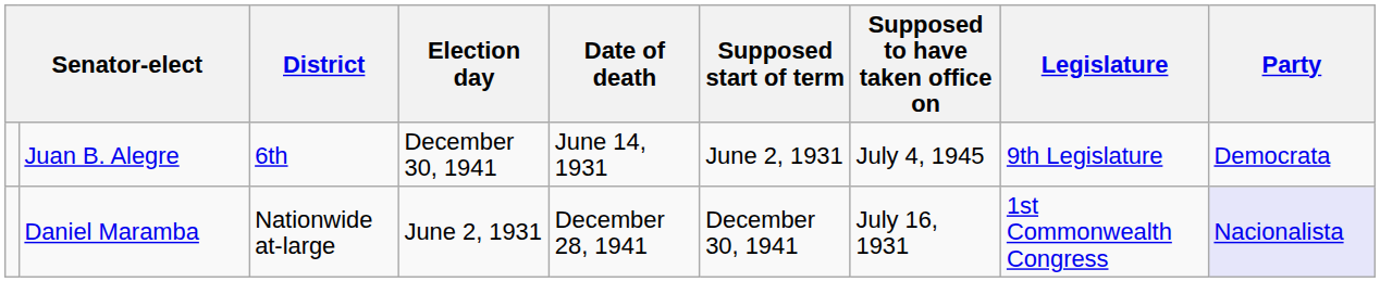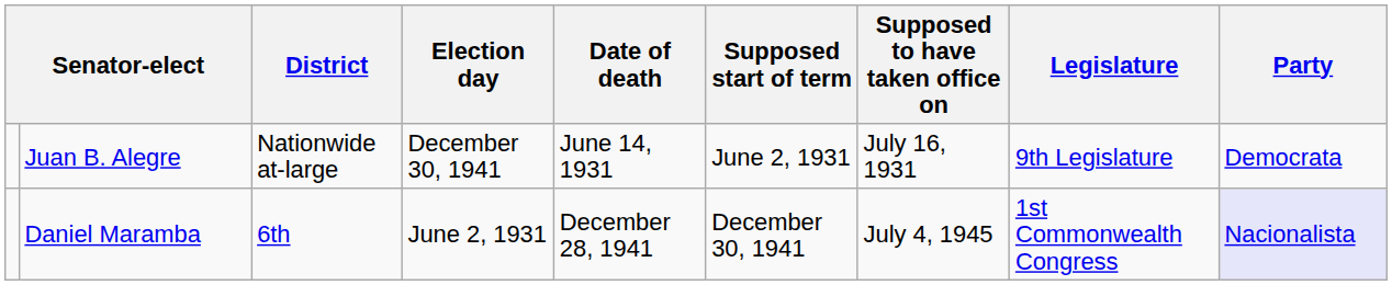Juan B. Alegre | District: 6th -> Nationwide at-large
Juan B. Alegre | Supposed to have taken office on: July 4, 1945 -> July 16, 1931
Daniel Maramba | District: Nationwide at-large -> 6th
Daniel Maramba | Supposed to have taken office on: July 16, 1931 -> July 4, 1945
